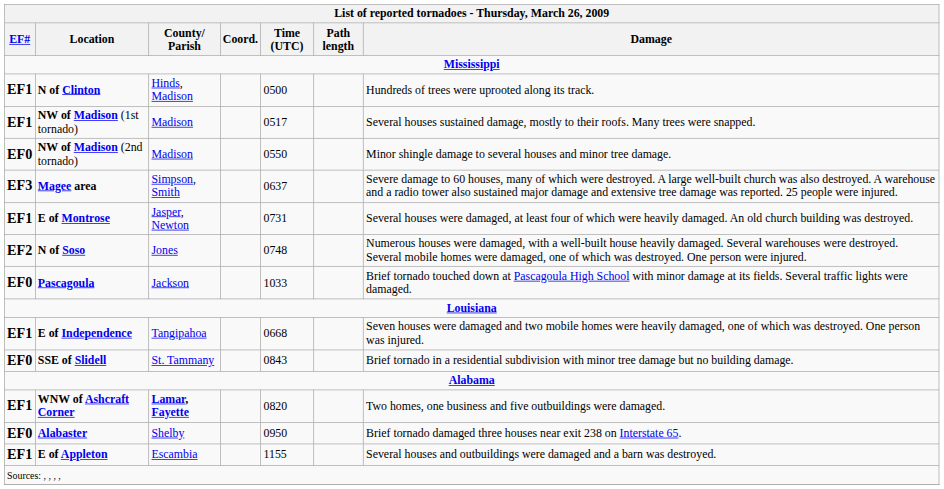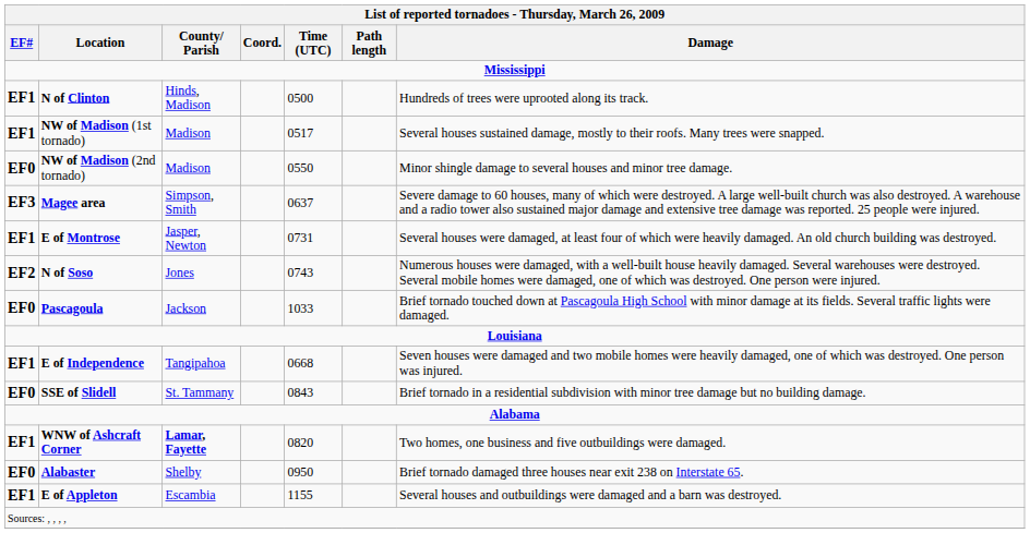N of Soso | Time (UTC): 0748 -> 0743
